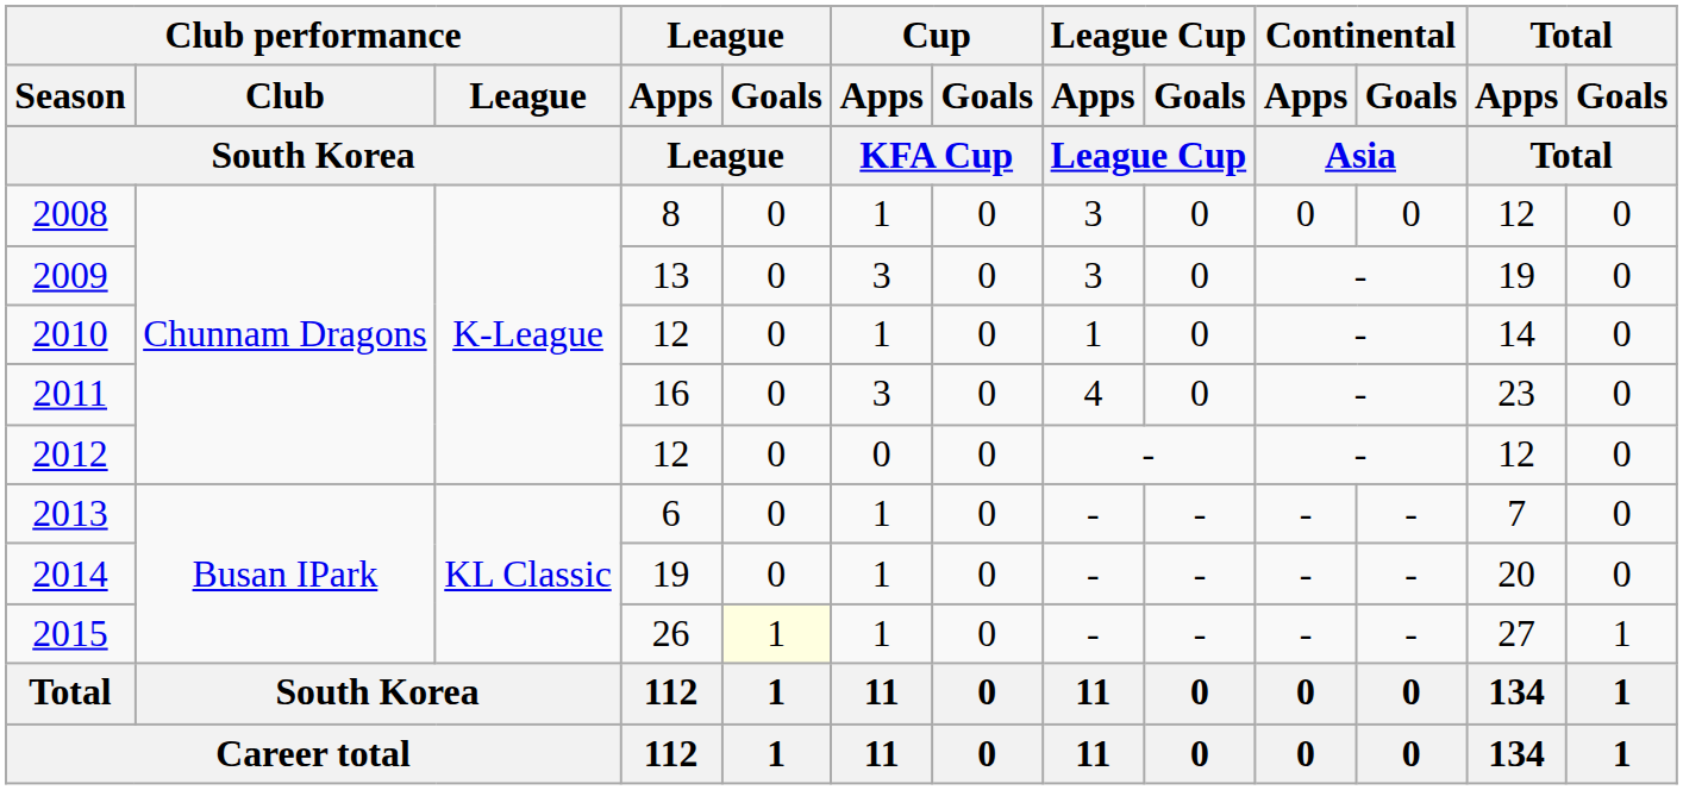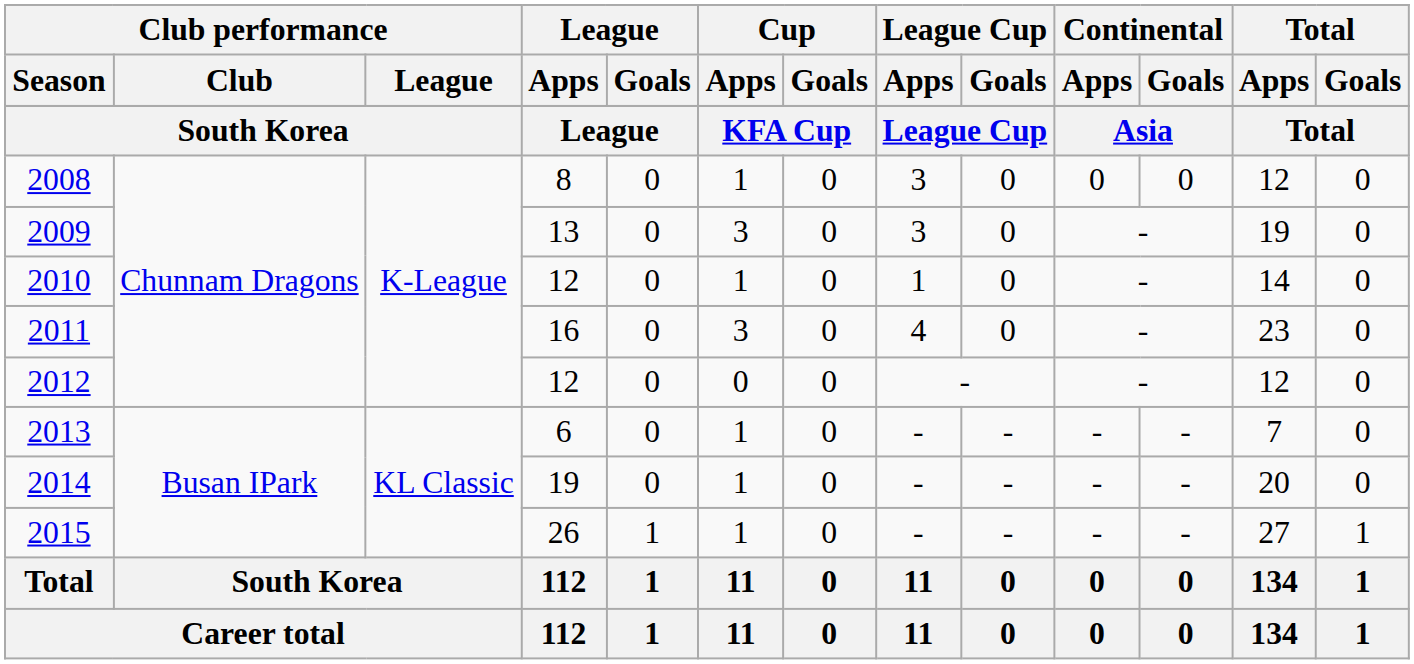2015 | League / Goals: lightyellow background -> no background
